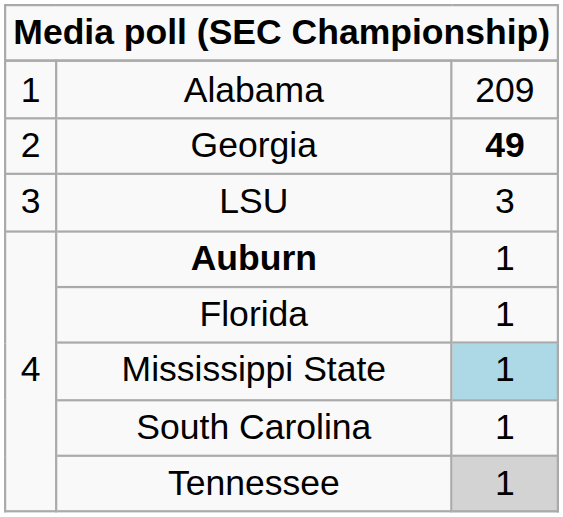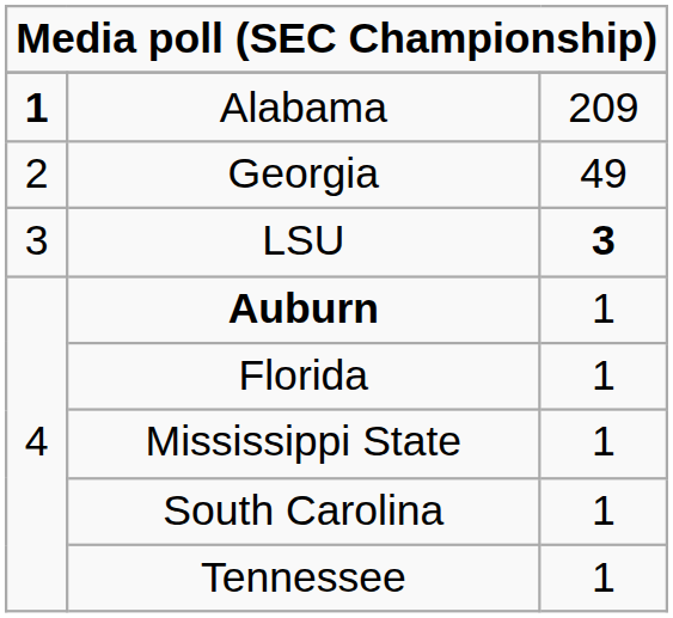Alabama | column 1: normal -> bold
Georgia | column 3: bold -> normal
LSU | column 3: normal -> bold
Mississippi State | column 3: lightblue background -> no background
Tennessee | column 3: lightgrey background -> no background
